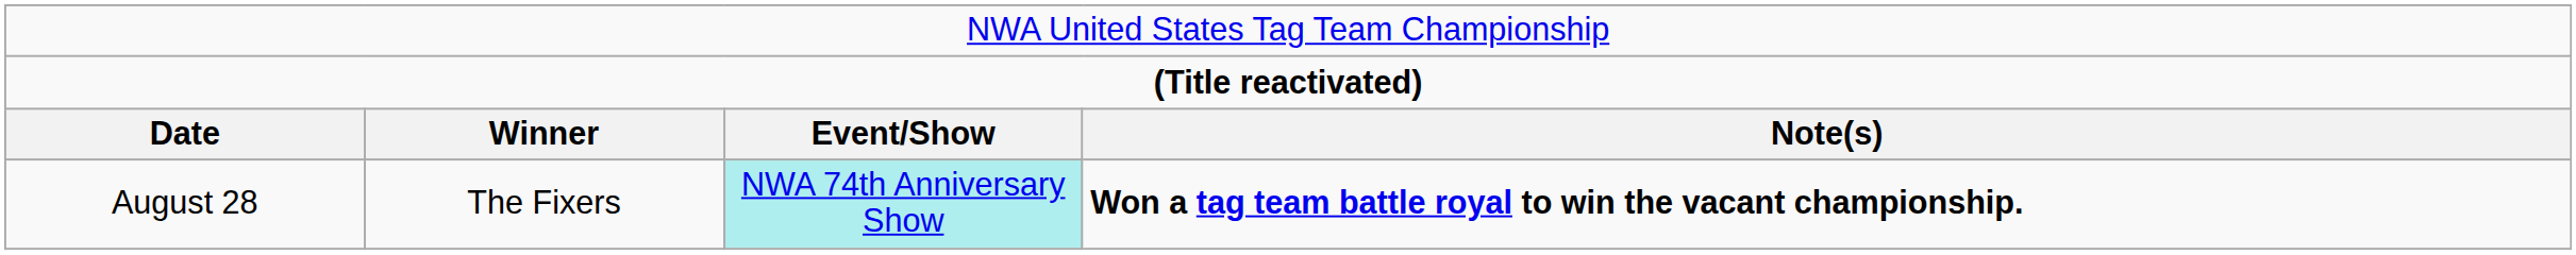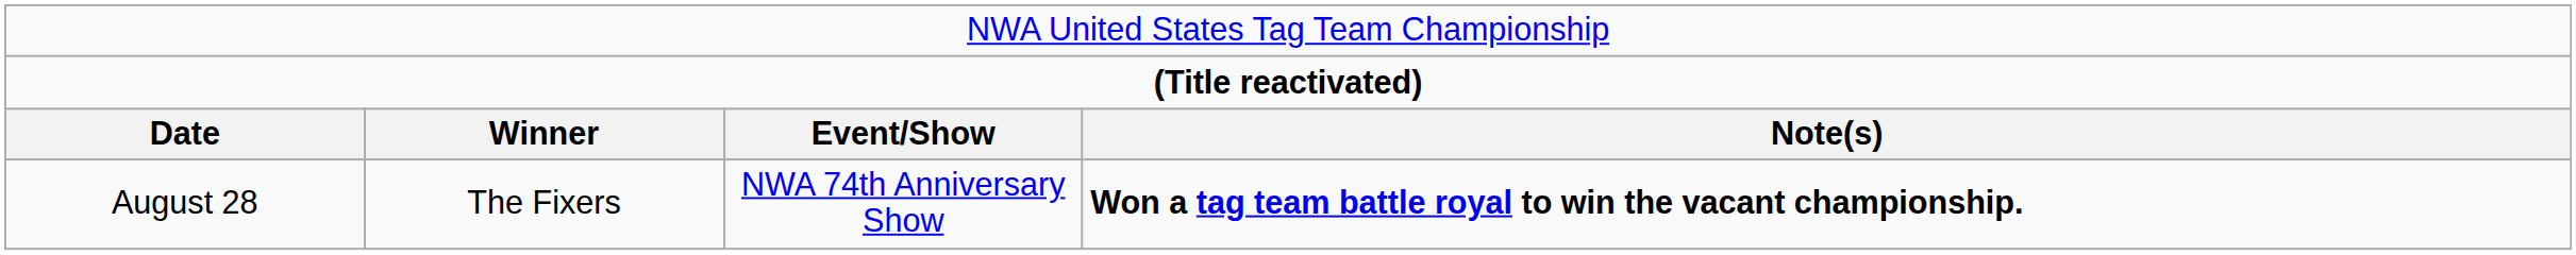August 28 | column 3: paleturquoise background -> no background
